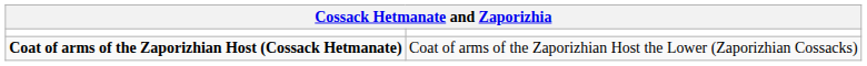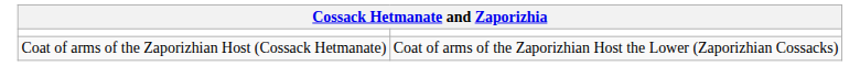Coat of arms of the Zaporizhian Host (Cossack Hetmanate) | column 1: bold -> normal
